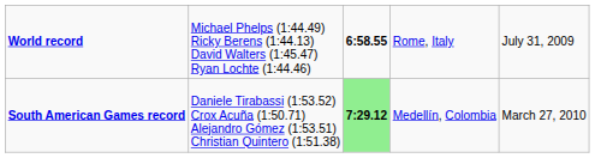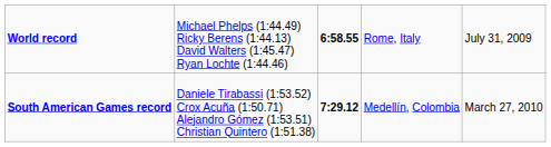South American Games record | column 3: lightgreen background -> no background
